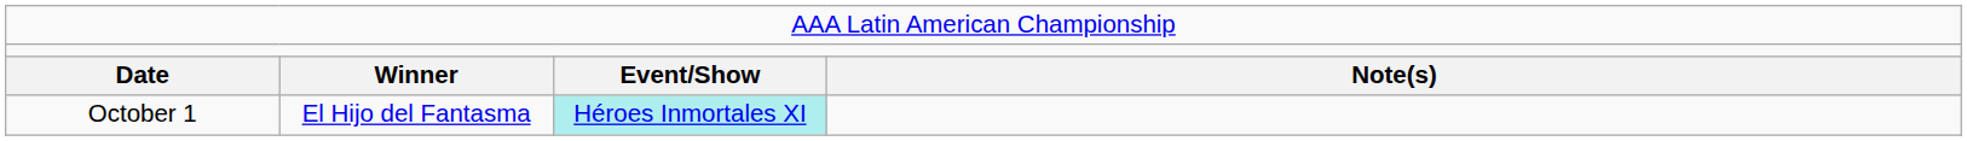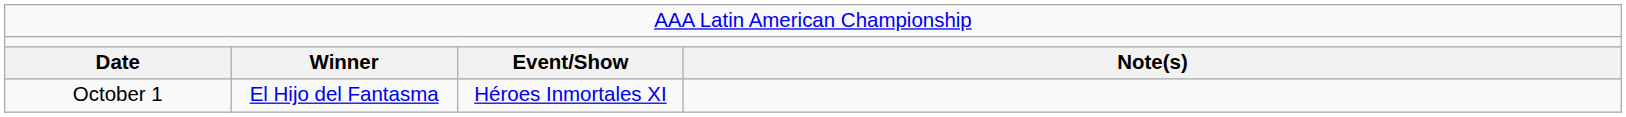October 1 | column 3: paleturquoise background -> no background
